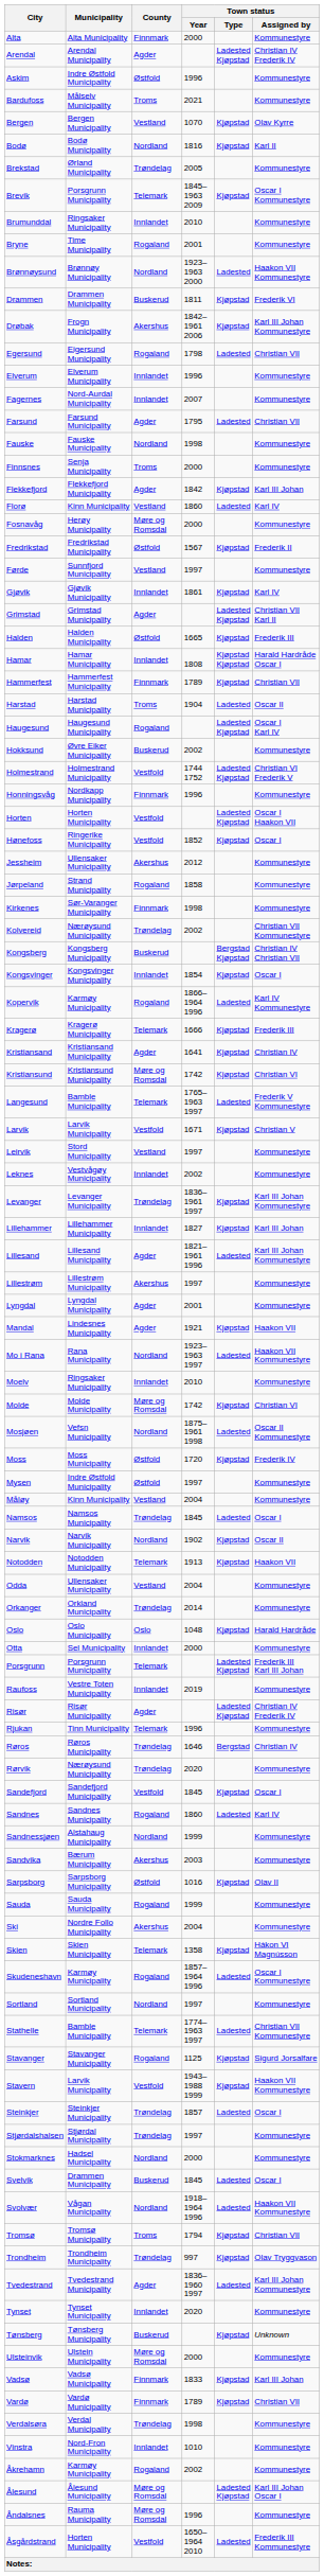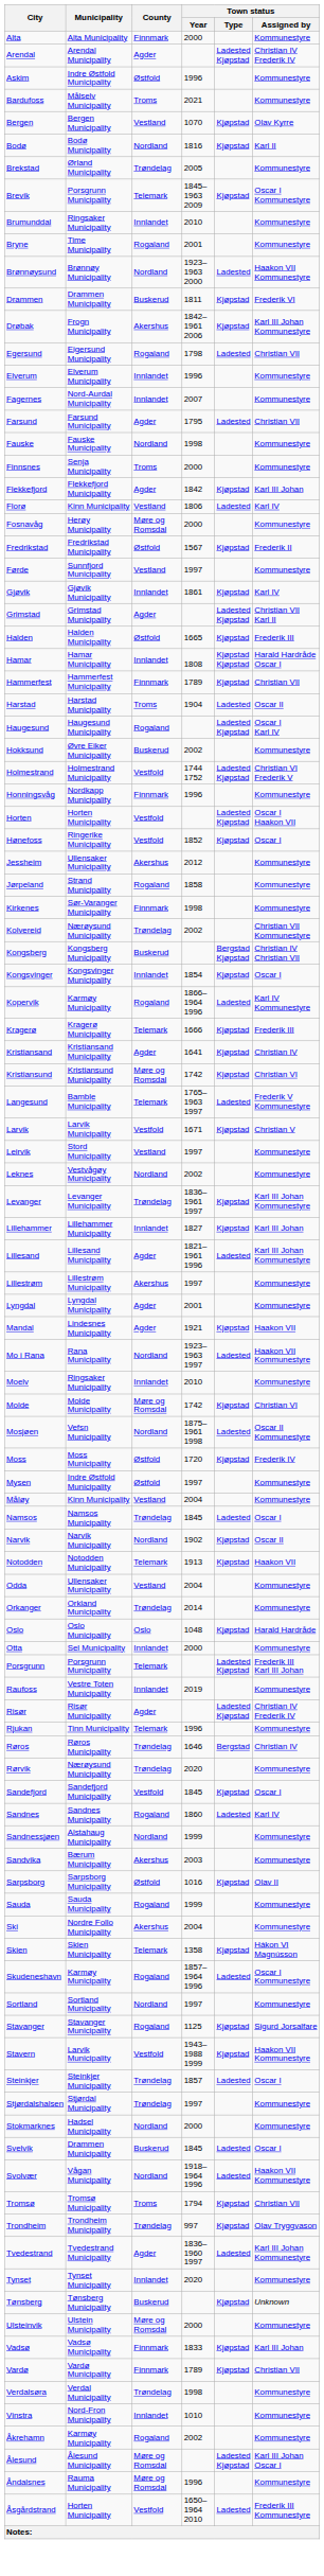Florø | Town status / Year: 1860 -> 1806
Leknes | County: Innlandet -> Nordland
- row: Stathelle | Bamble Municipality | Telemark | 1774–1963 1997 | Ladested | Christian VII Kommunestyre
